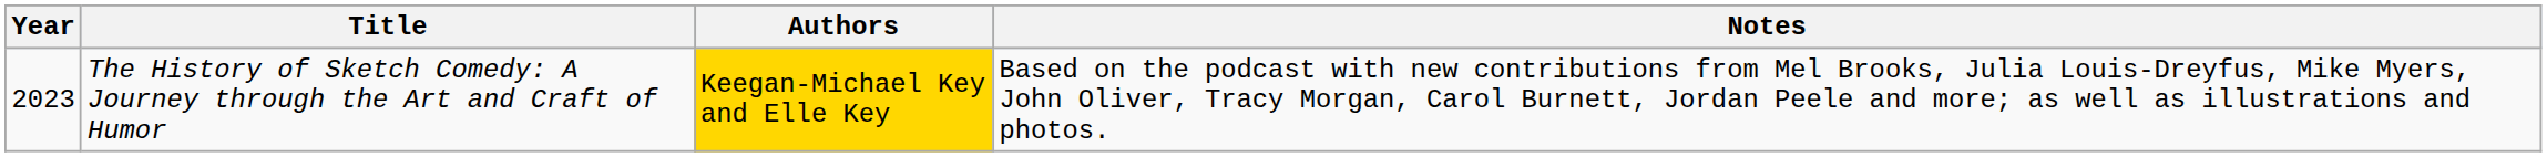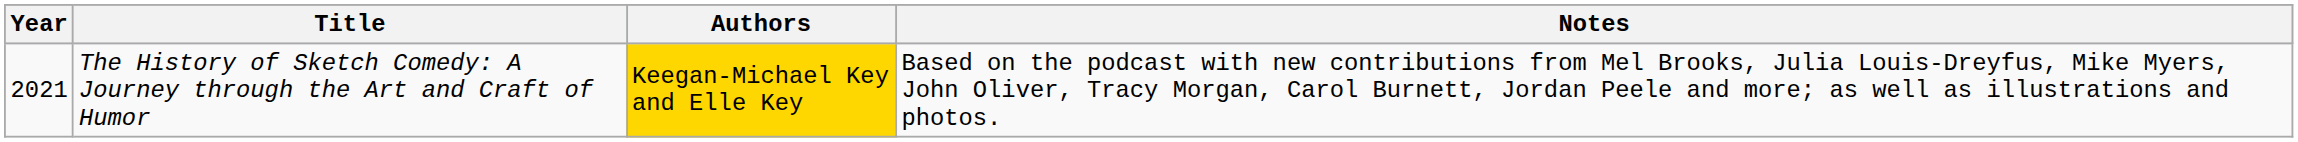row 2 | Year: 2023 -> 2021
